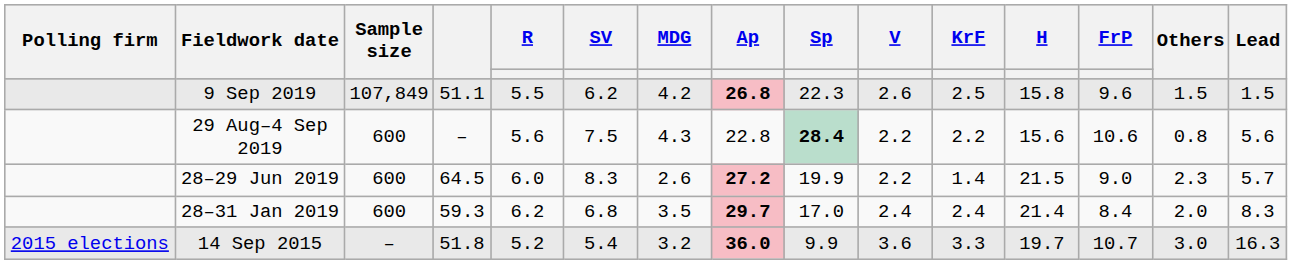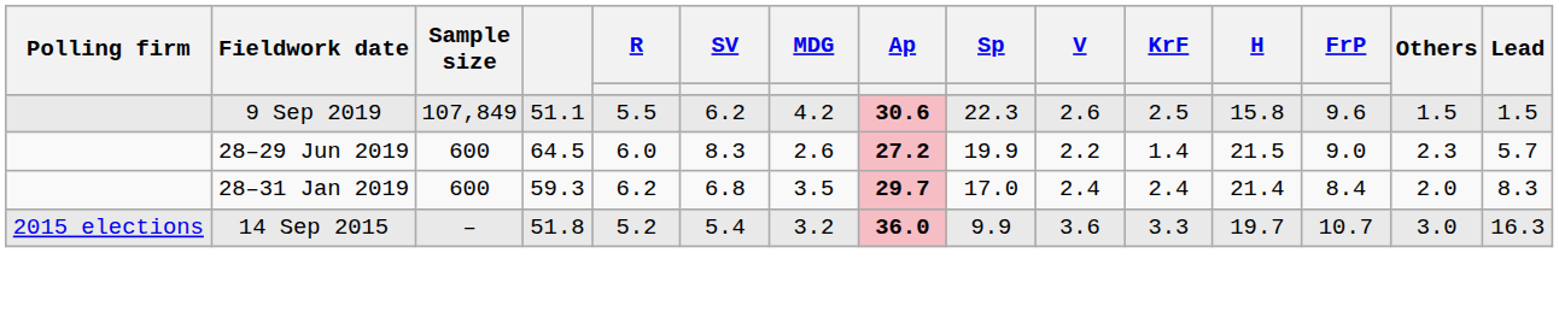9 Sep 2019 | Ap: 26.8 -> 30.6
- row: 29 Aug–4 Sep 2019 | 600 | – | 5.6 | 7.5 | 4.3 | 22.8 | 28.4 | 2.2 | 2.2 | 15.6 | 10.6 | 0.8 | 5.6
